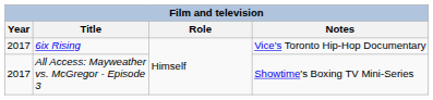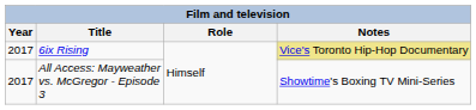6ix Rising | Notes: no background -> khaki background
